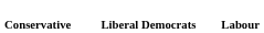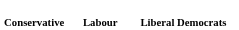columns swapped: 16 <-> 5
